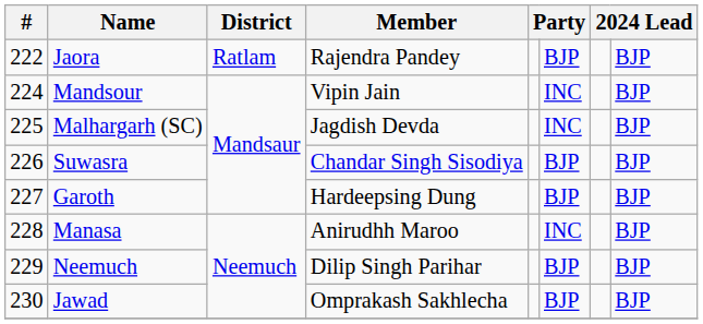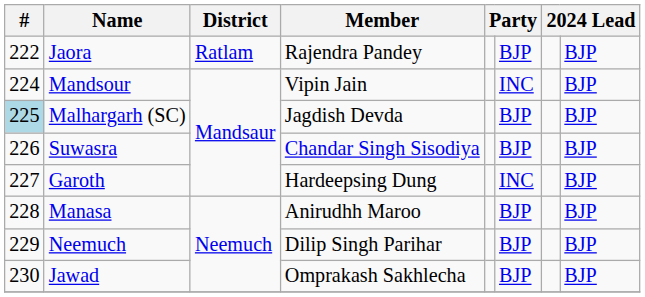Malhargarh (SC) | #: no background -> lightblue background
Malhargarh (SC) | column 6: INC -> BJP
Garoth | column 6: BJP -> INC
Manasa | column 6: INC -> BJP
